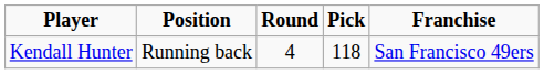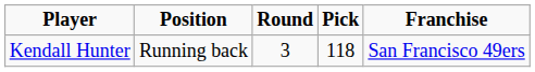Kendall Hunter | Round: 4 -> 3
